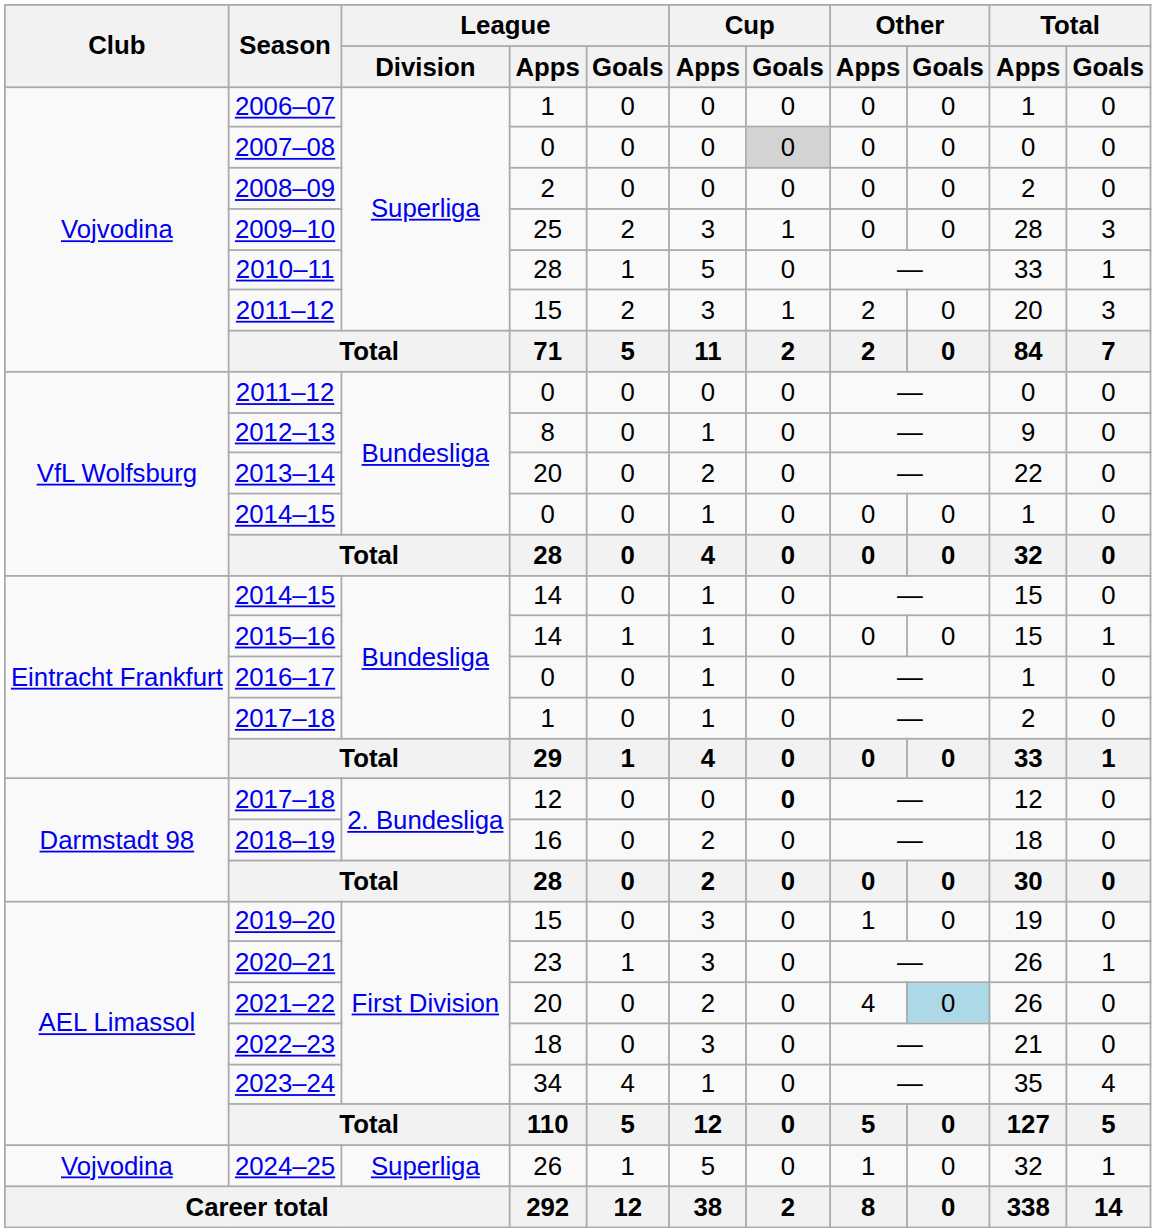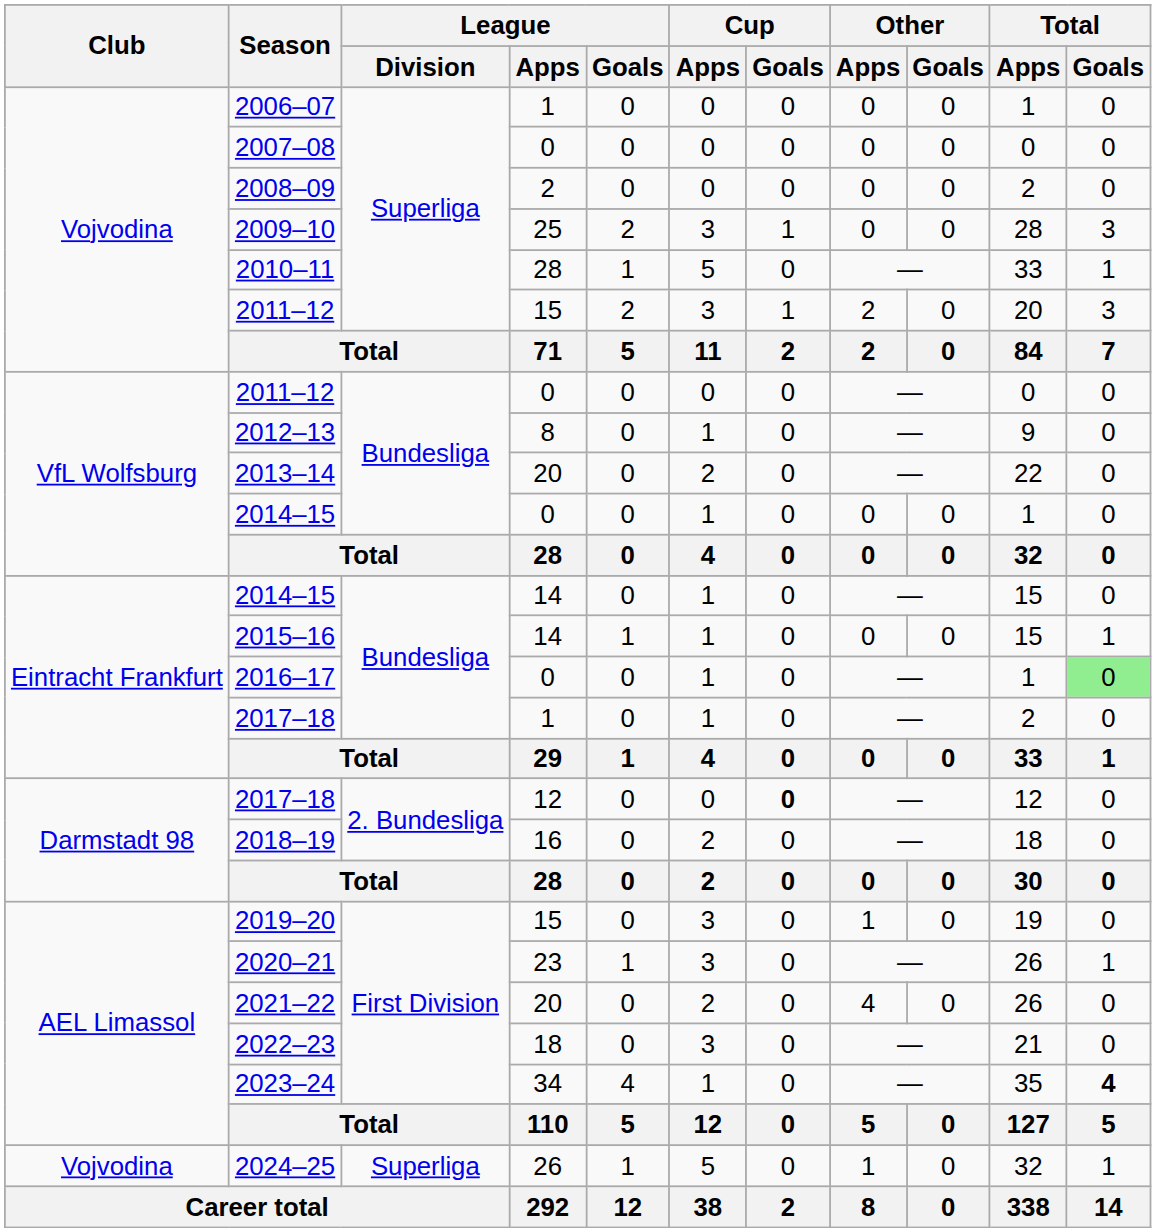2007–08 | Cup / Goals: lightgrey background -> no background
2016–17 | Total / Goals: no background -> lightgreen background
2021–22 | Other / Goals: lightblue background -> no background
2023–24 | Total / Goals: normal -> bold
